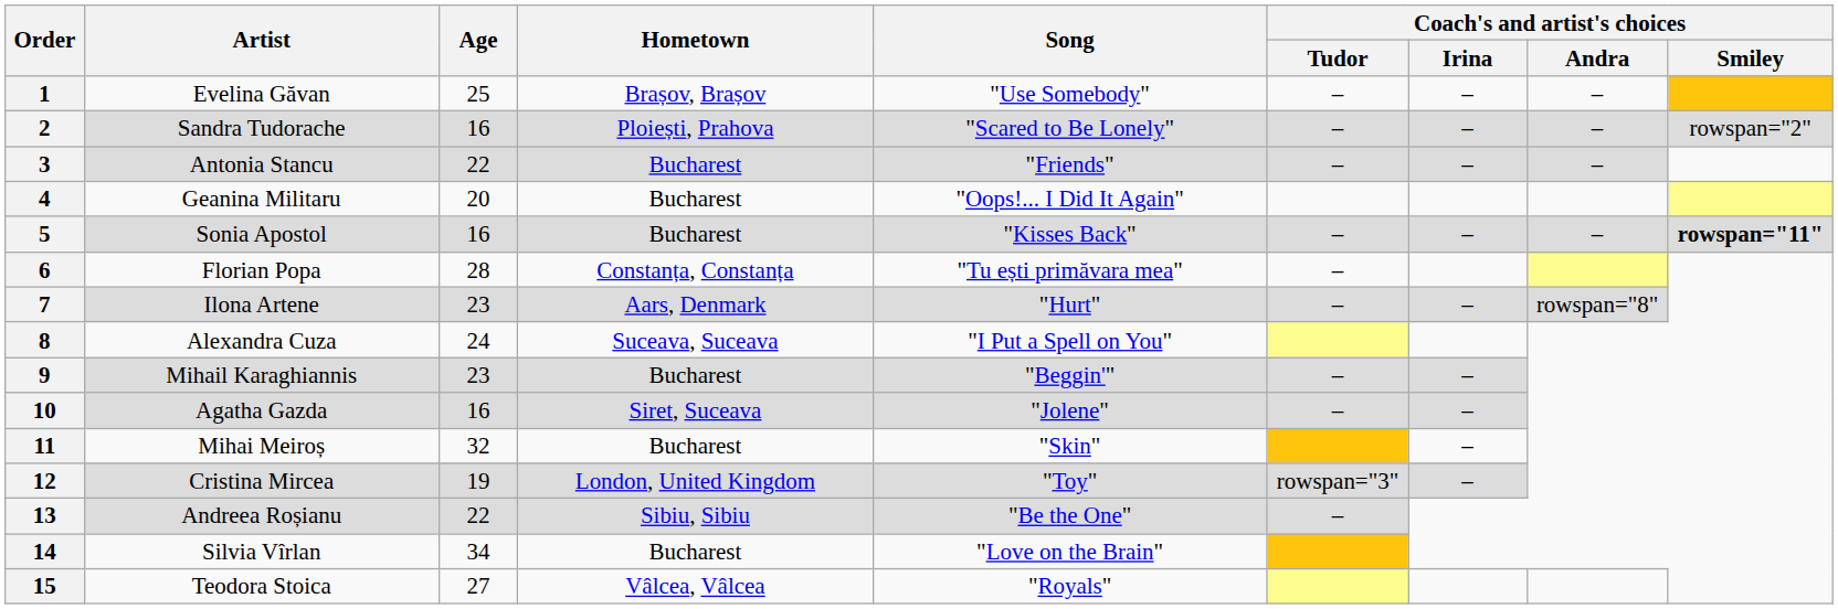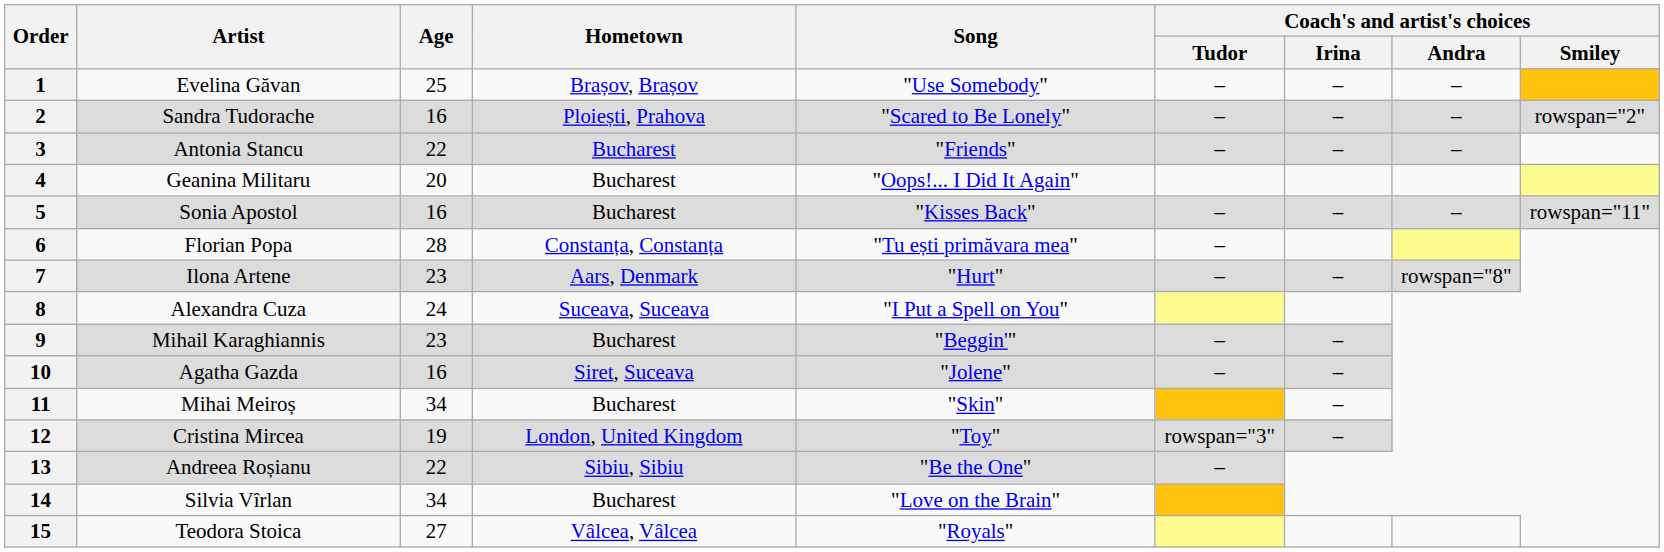5 | Coach's and artist's choices / Smiley: bold -> normal
11 | Age: 32 -> 34
